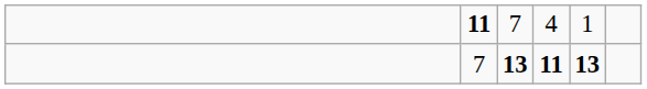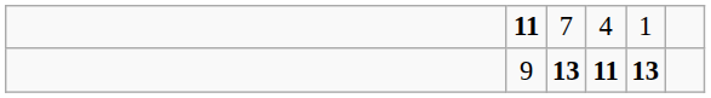row 2 | column 2: 7 -> 9
